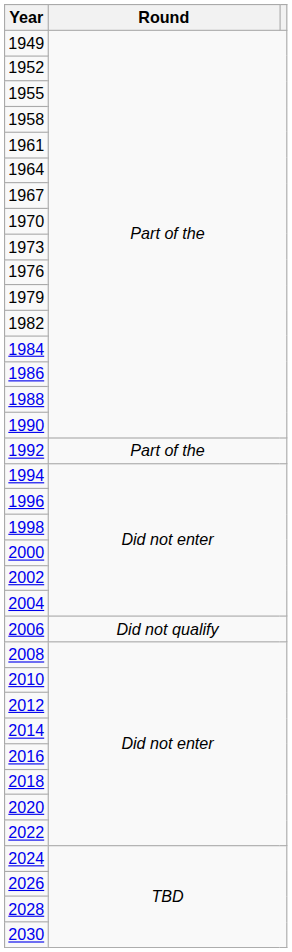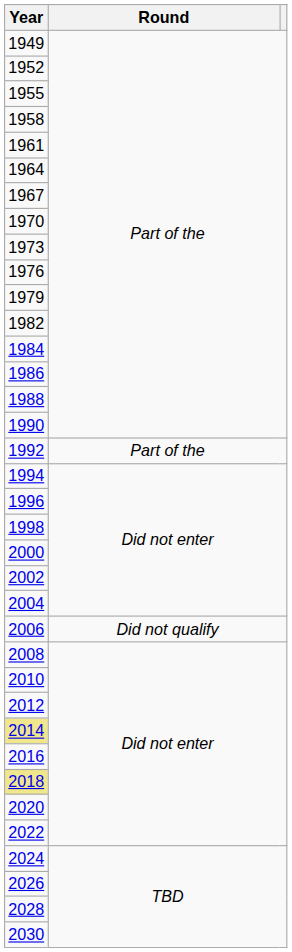2014 | Year: no background -> khaki background
2018 | Year: no background -> khaki background
